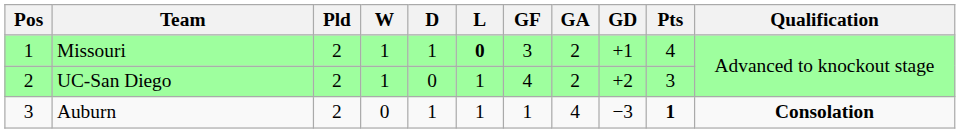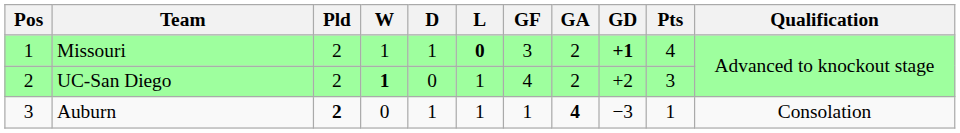Missouri | GD: normal -> bold
UC-San Diego | W: normal -> bold
Auburn | Pld: normal -> bold
Auburn | GA: normal -> bold
Auburn | Pts: bold -> normal
Auburn | Qualification: bold -> normal
